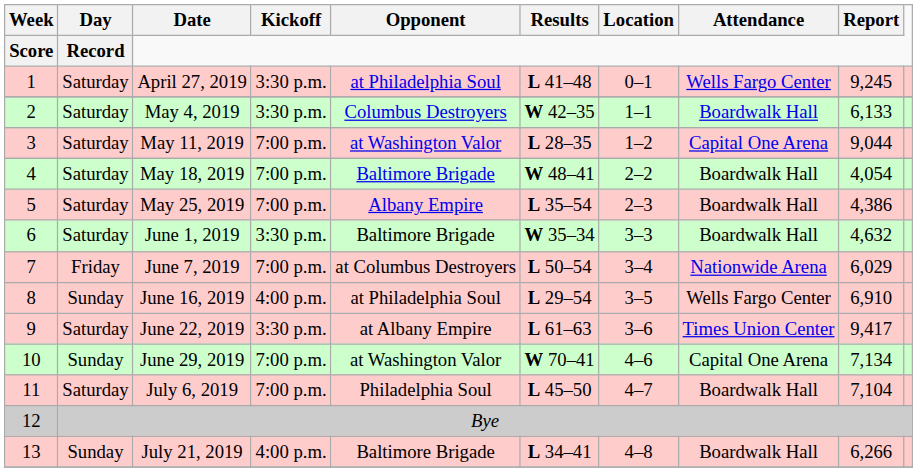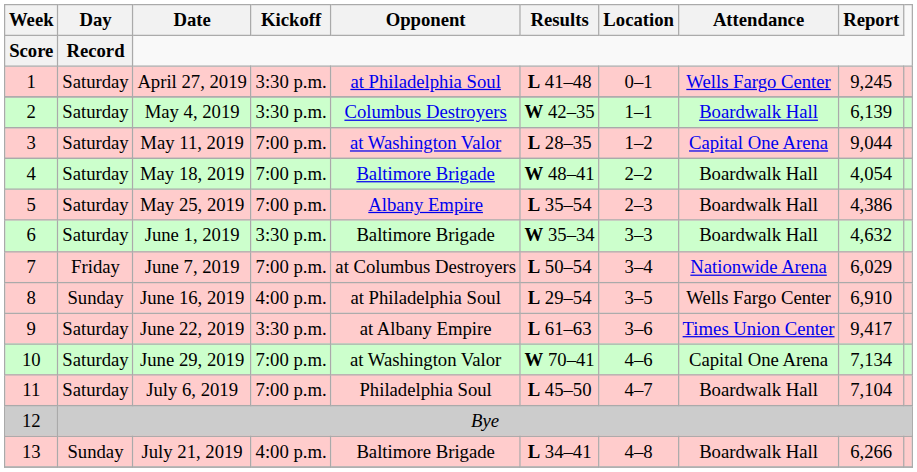May 4, 2019 | Report: 6,133 -> 6,139
June 29, 2019 | Day / Record: Sunday -> Saturday
